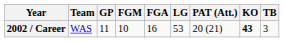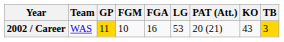row 2 | GP: no background -> gold background
row 2 | KO: bold -> normal
row 2 | TB: no background -> gold background
